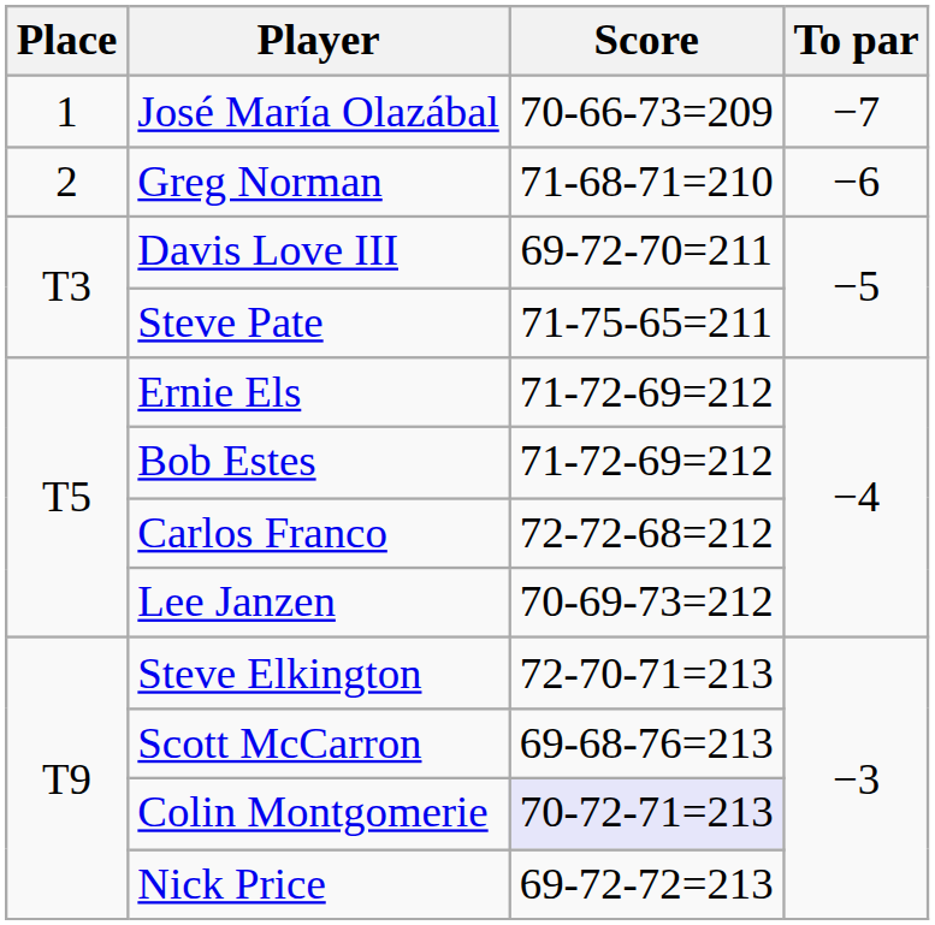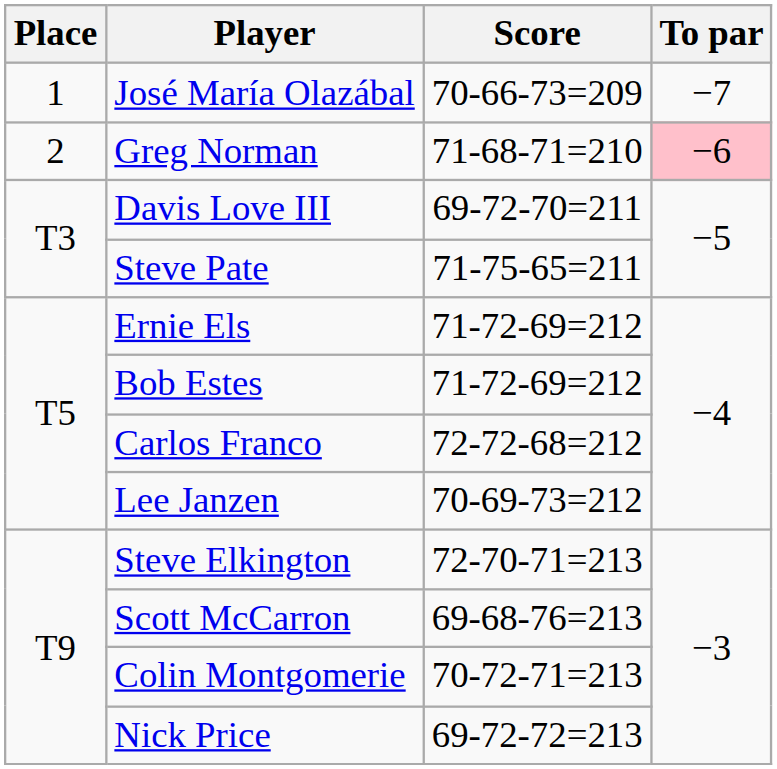Greg Norman | To par: no background -> pink background
Colin Montgomerie | Score: lavender background -> no background
